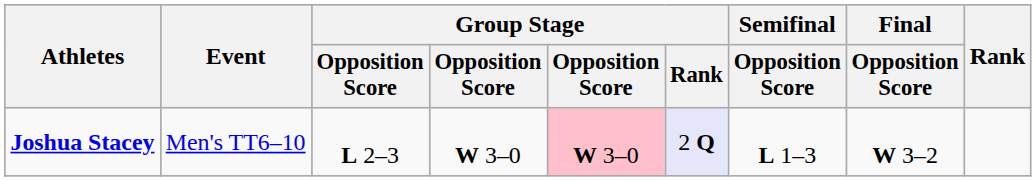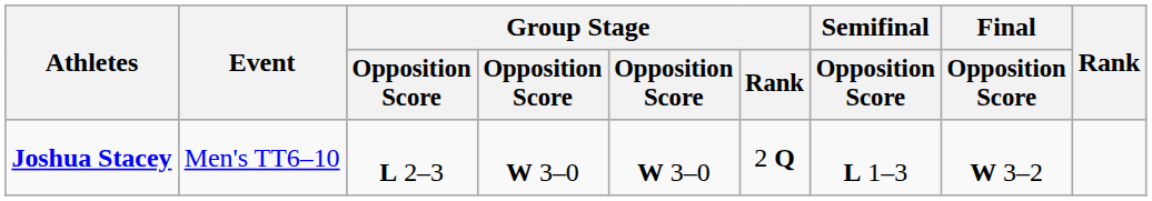Joshua Stacey | column 5: pink background -> no background
Joshua Stacey | Group Stage / Rank: lavender background -> no background
